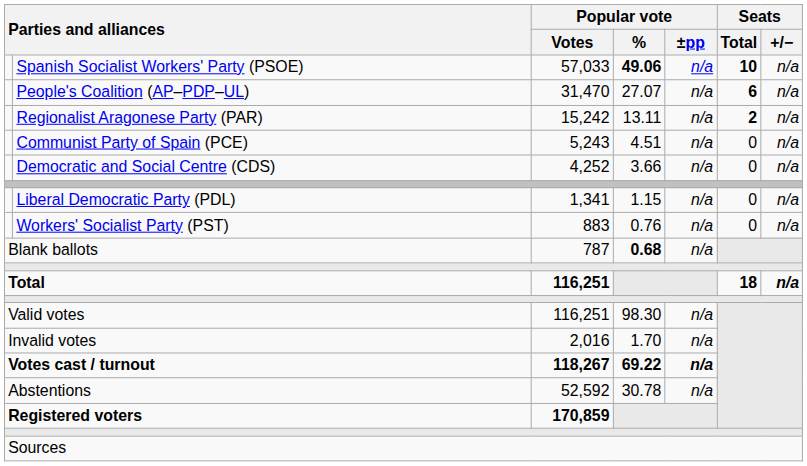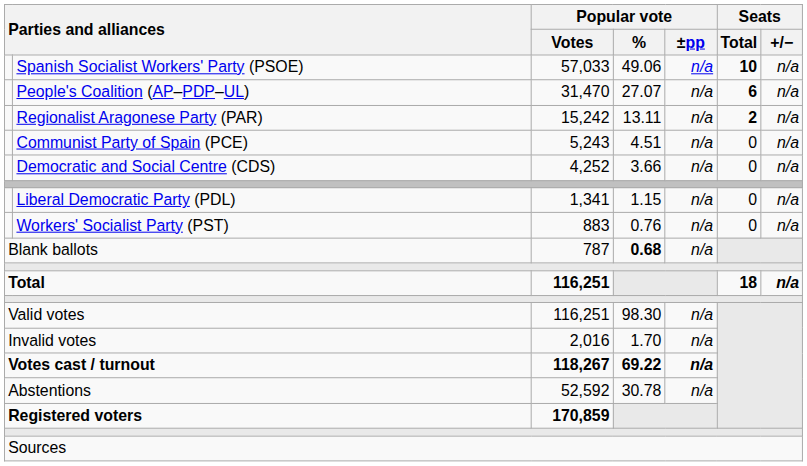Spanish Socialist Workers' Party (PSOE) | Popular vote / %: bold -> normal
